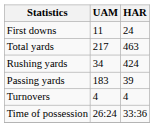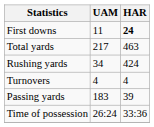First downs | HAR: normal -> bold
rows swapped: Passing yards <-> Turnovers
